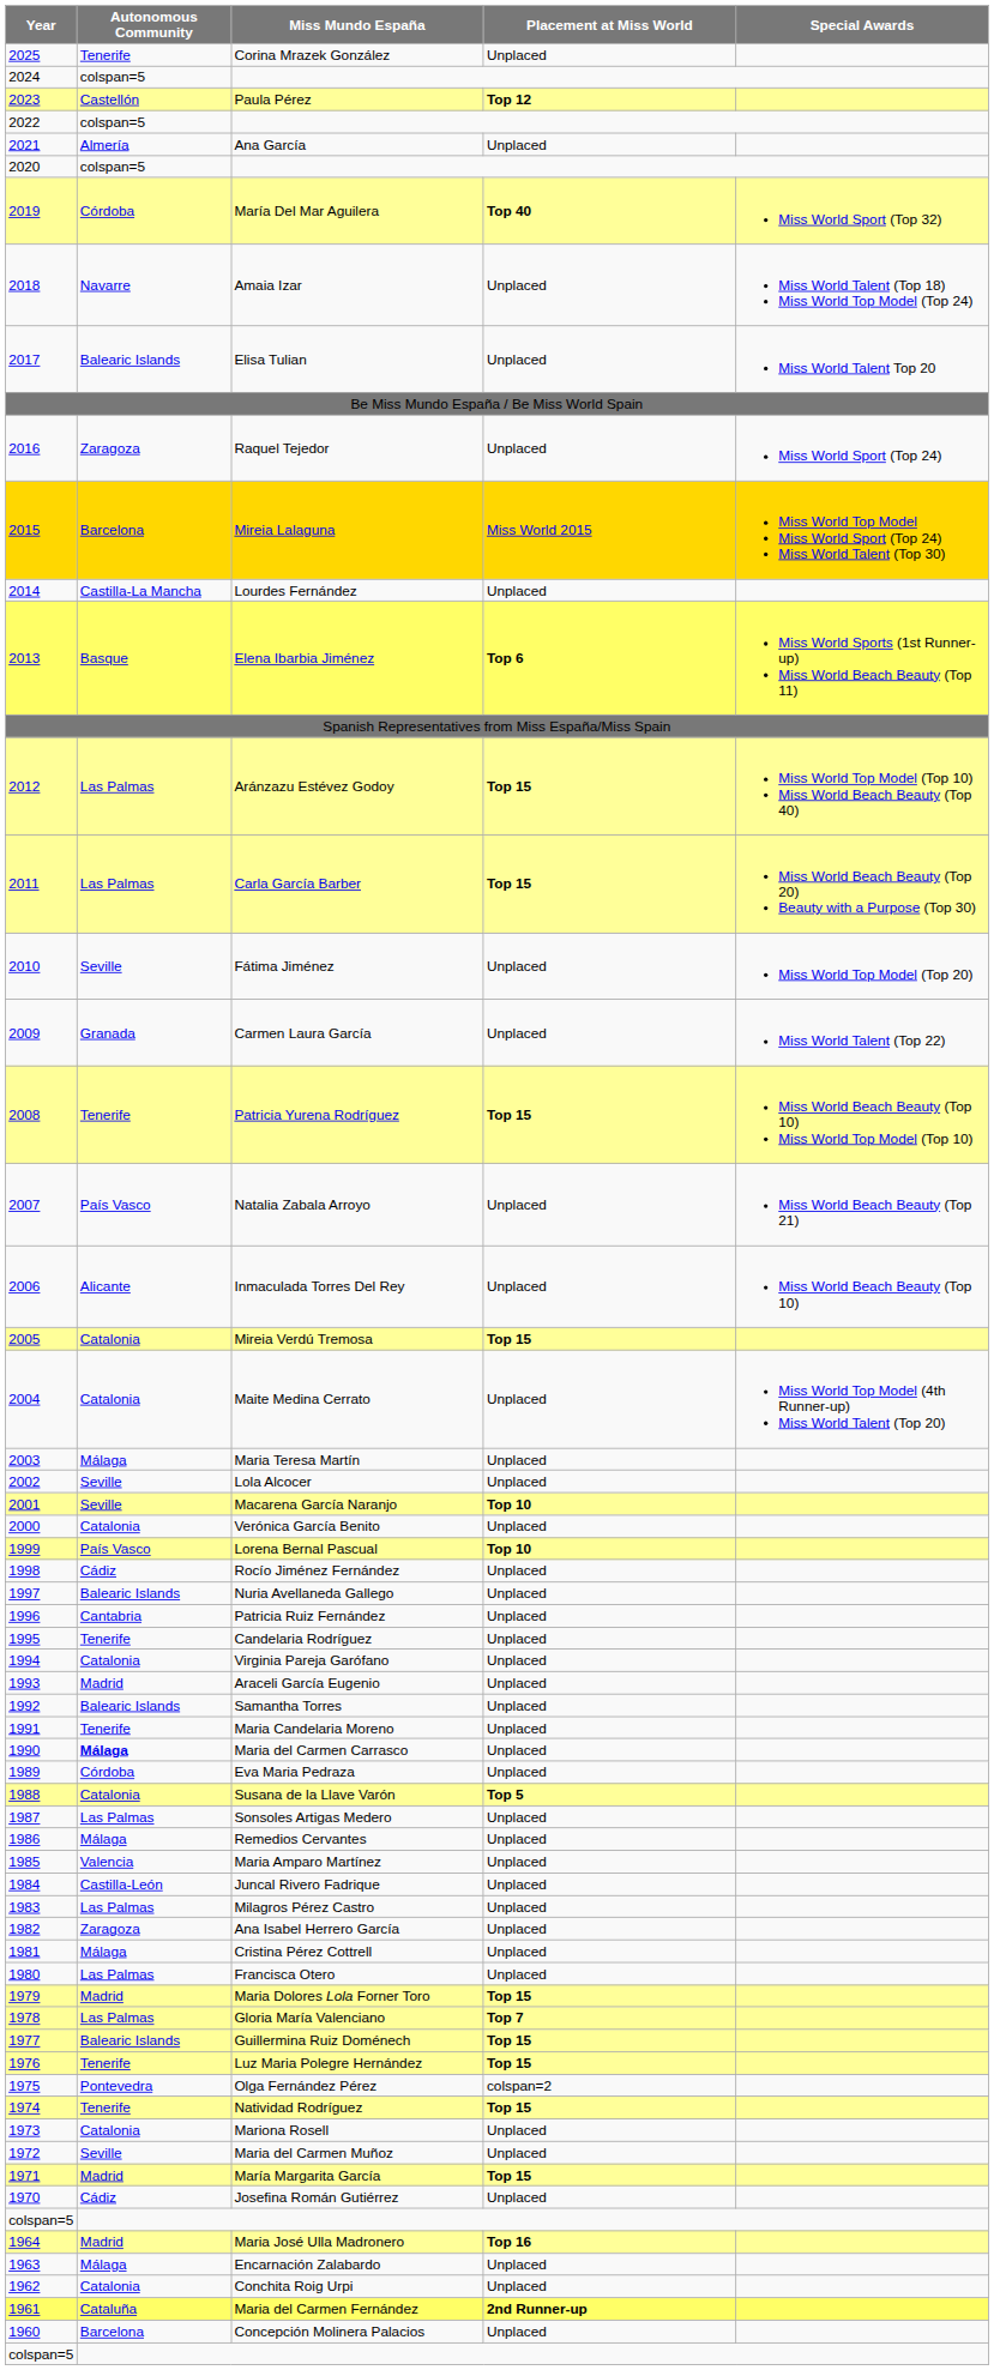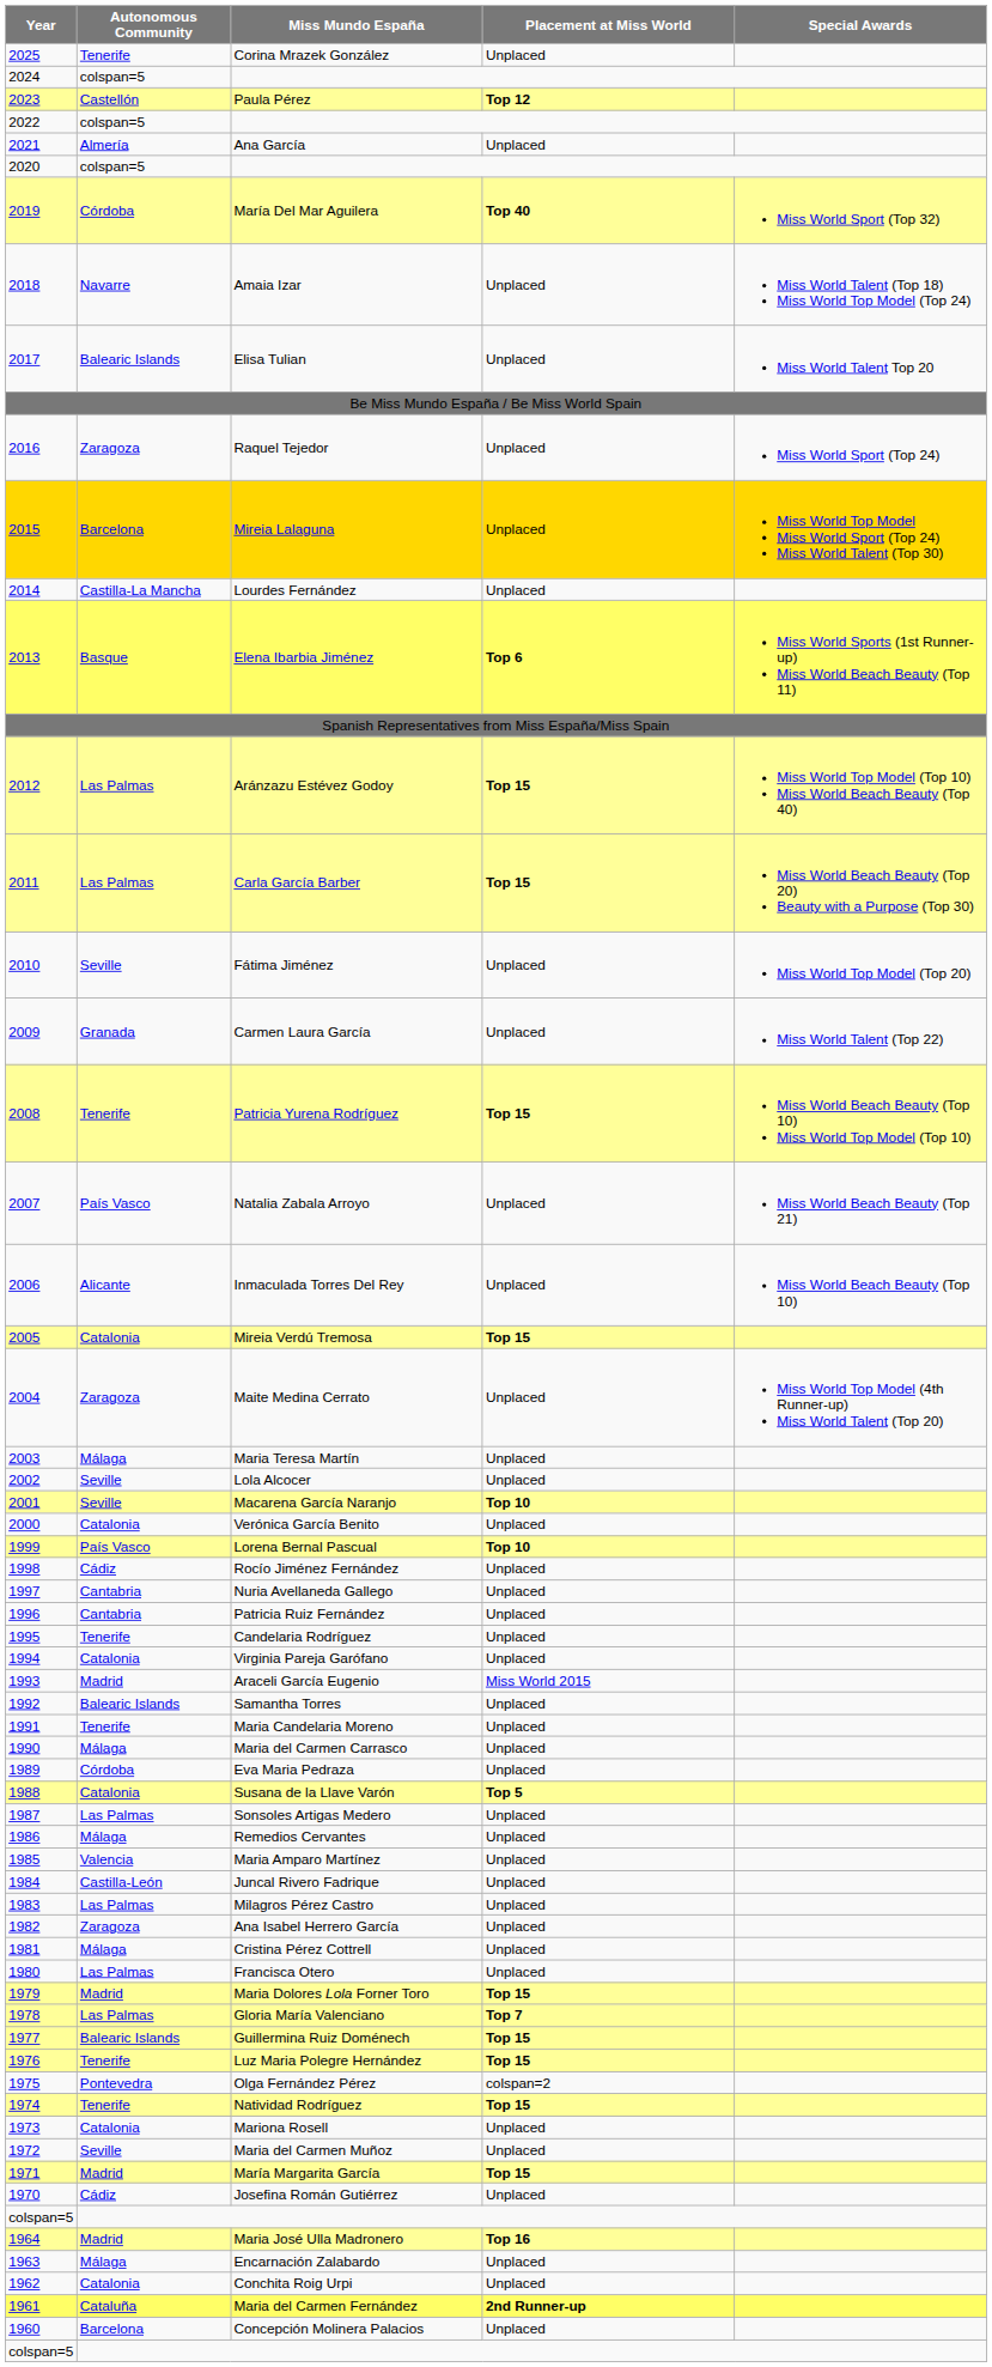Mireia Lalaguna | Placement at Miss World: Miss World 2015 -> Unplaced
Maite Medina Cerrato | Autonomous Community: Catalonia -> Zaragoza
Nuria Avellaneda Gallego | Autonomous Community: Balearic Islands -> Cantabria
Araceli García Eugenio | Placement at Miss World: Unplaced -> Miss World 2015
Maria del Carmen Carrasco | Autonomous Community: bold -> normal
